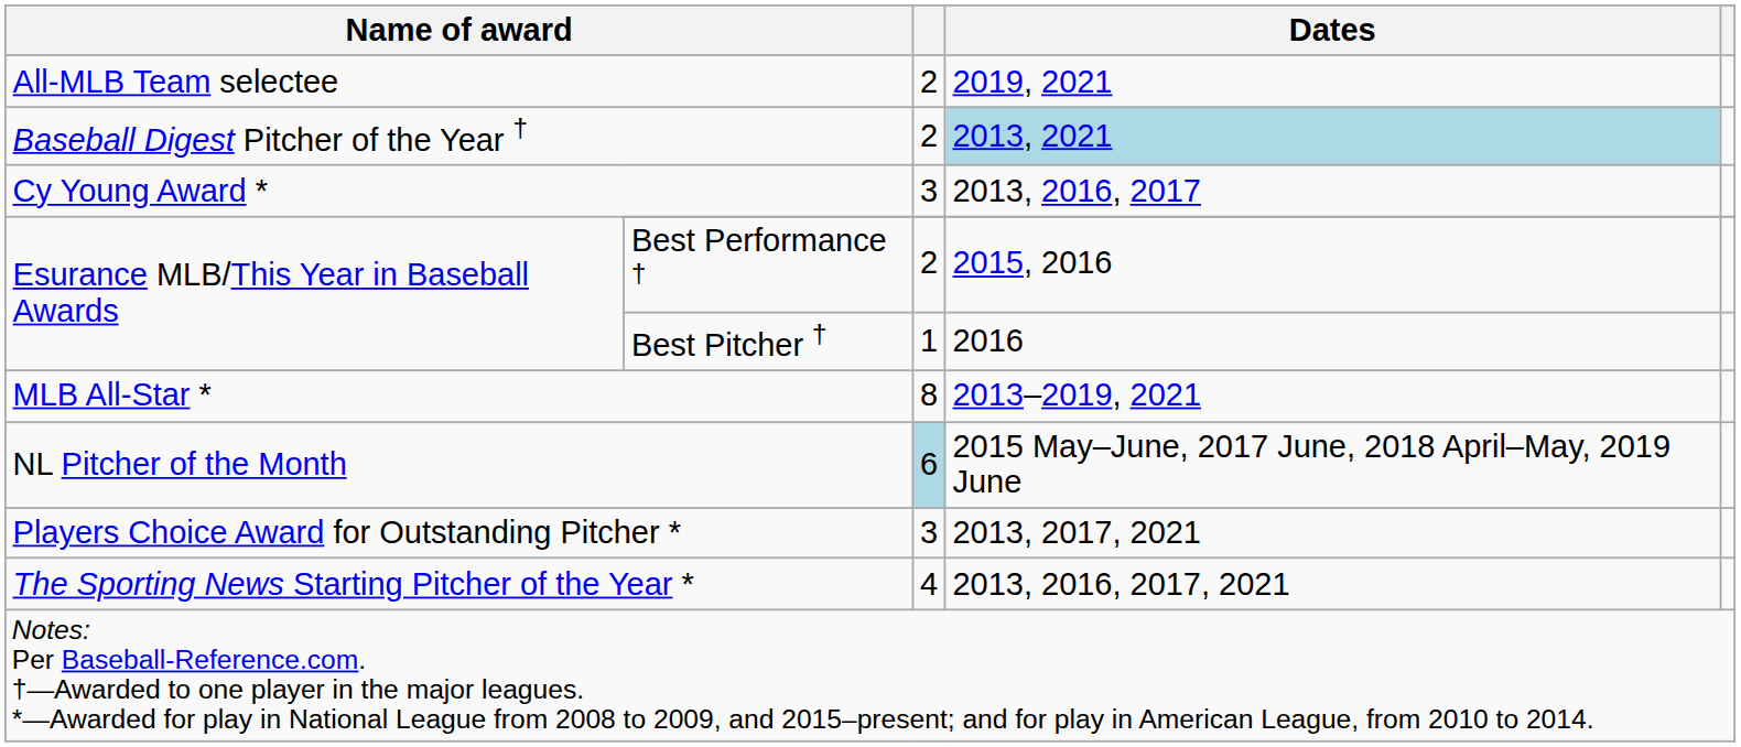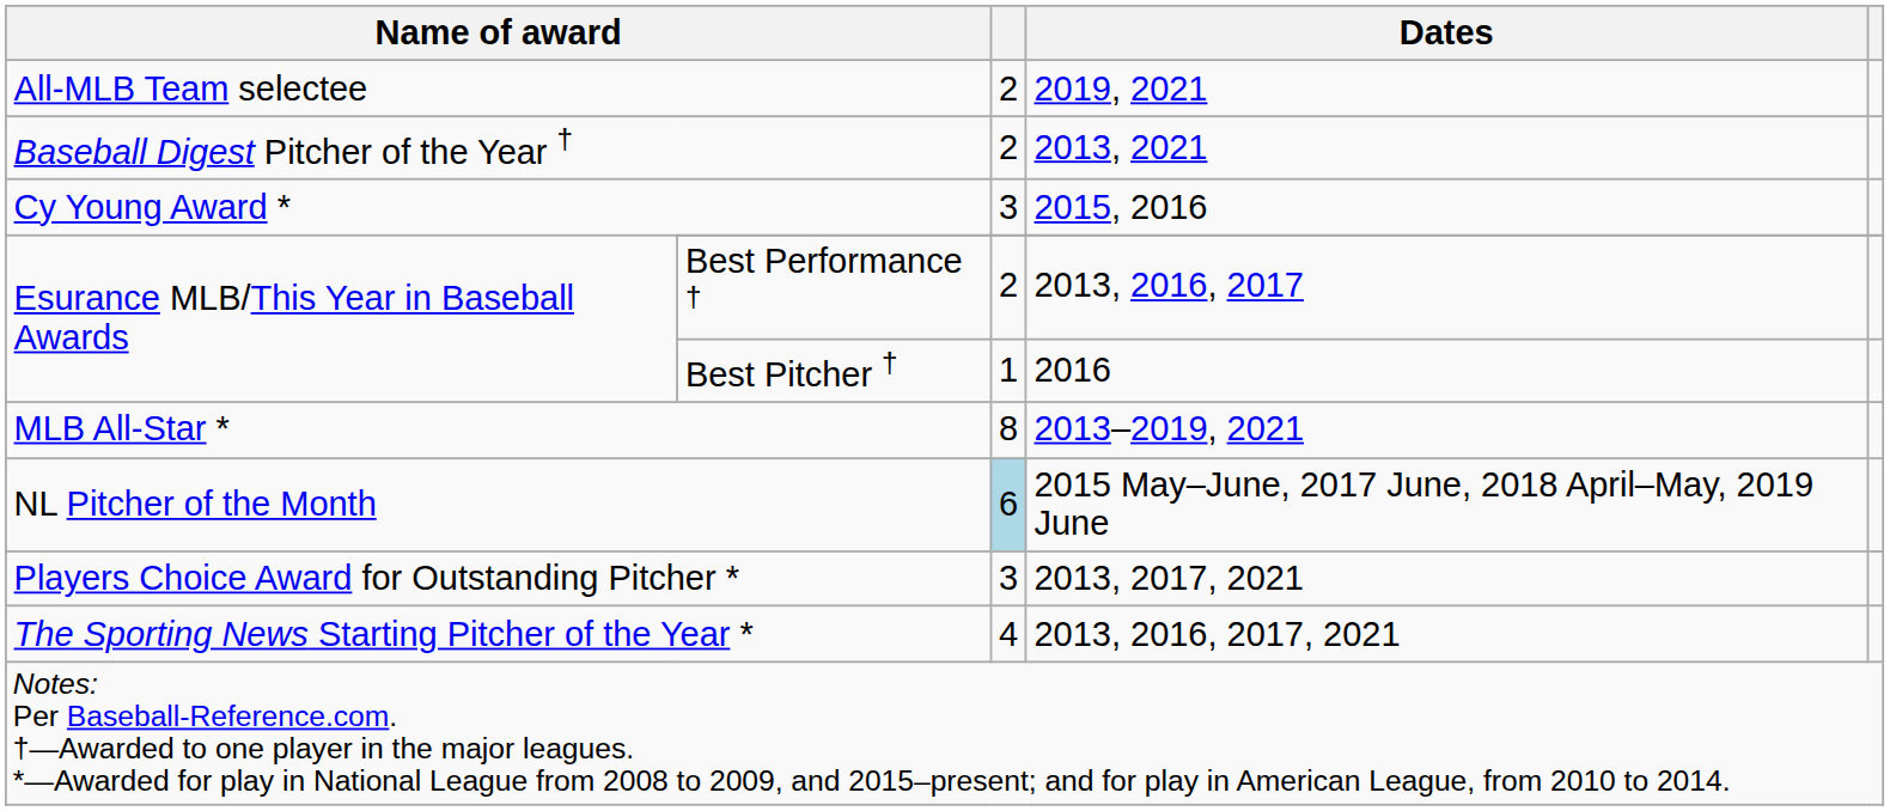Baseball Digest Pitcher of the Year † | Dates: lightblue background -> no background
Cy Young Award * | Dates: 2013, 2016, 2017 -> 2015, 2016
Best Performance † | Dates: 2015, 2016 -> 2013, 2016, 2017
